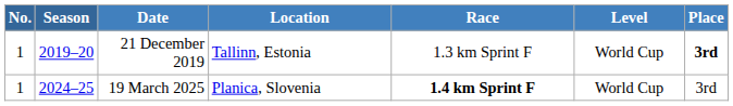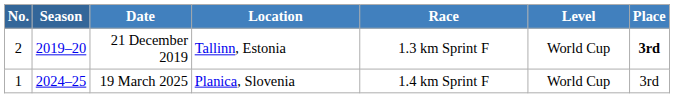21 December 2019 | No.: 1 -> 2
19 March 2025 | Race: bold -> normal
